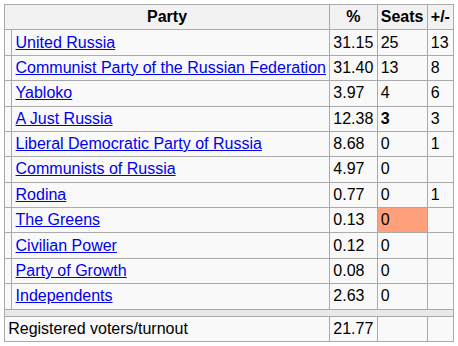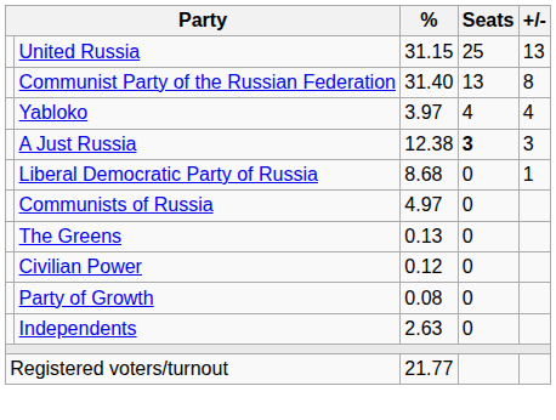Yabloko | +/-: 6 -> 4
- row: Rodina | 0.77 | 0 | 1
The Greens | Seats: lightsalmon background -> no background
